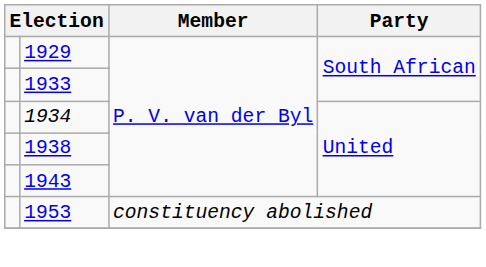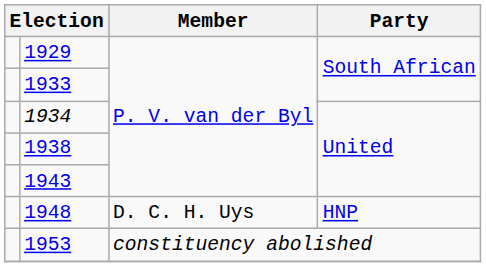+ row: 1948 | D. C. H. Uys | HNP
